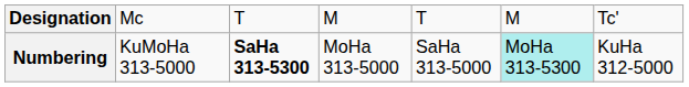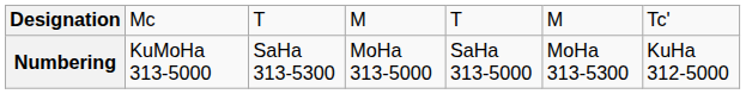Numbering | column 3: bold -> normal
Numbering | column 6: paleturquoise background -> no background
